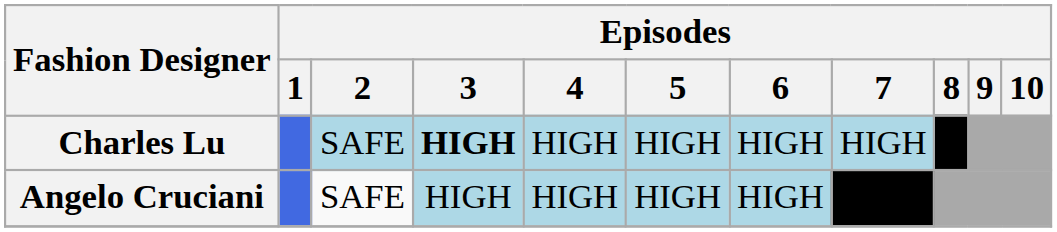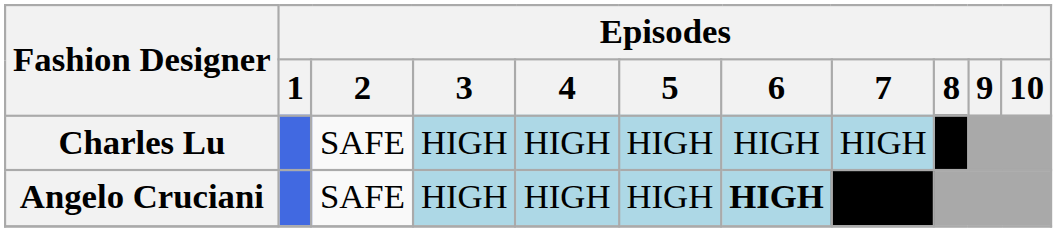Charles Lu | Episodes / 2: lightblue background -> no background
Charles Lu | Episodes / 3: bold -> normal
Angelo Cruciani | Episodes / 6: normal -> bold
